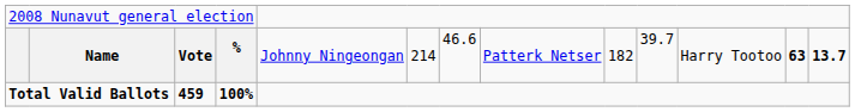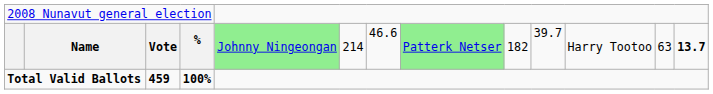row 2 | column 5: no background -> lightgreen background
row 2 | column 8: no background -> lightgreen background
row 2 | column 12: bold -> normal
